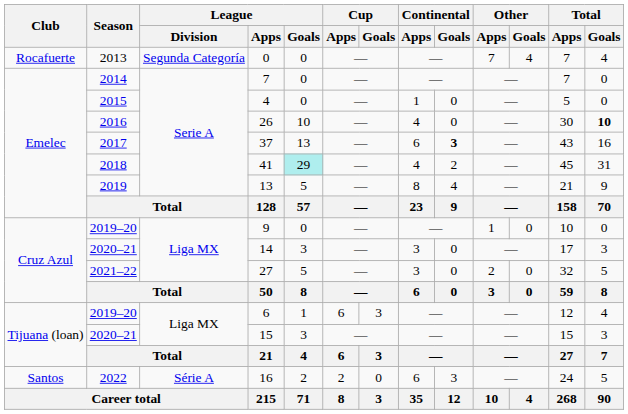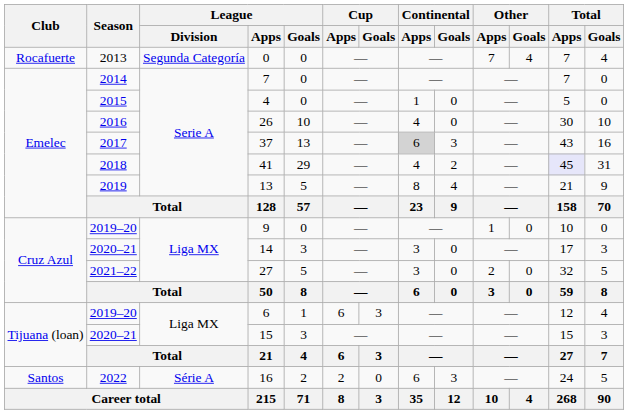26 | Total / Goals: bold -> normal
37 | Continental / Apps: no background -> lightgrey background
37 | Continental / Goals: bold -> normal
41 | League / Goals: paleturquoise background -> no background
41 | Total / Apps: no background -> lavender background
